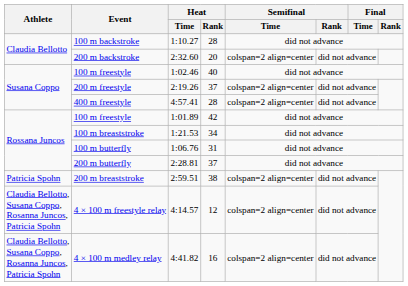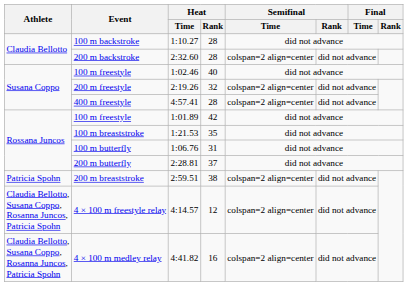200 m backstroke | Heat / Rank: 20 -> 28
200 m freestyle | Heat / Rank: 37 -> 32
100 m breaststroke | Heat / Rank: 34 -> 35
